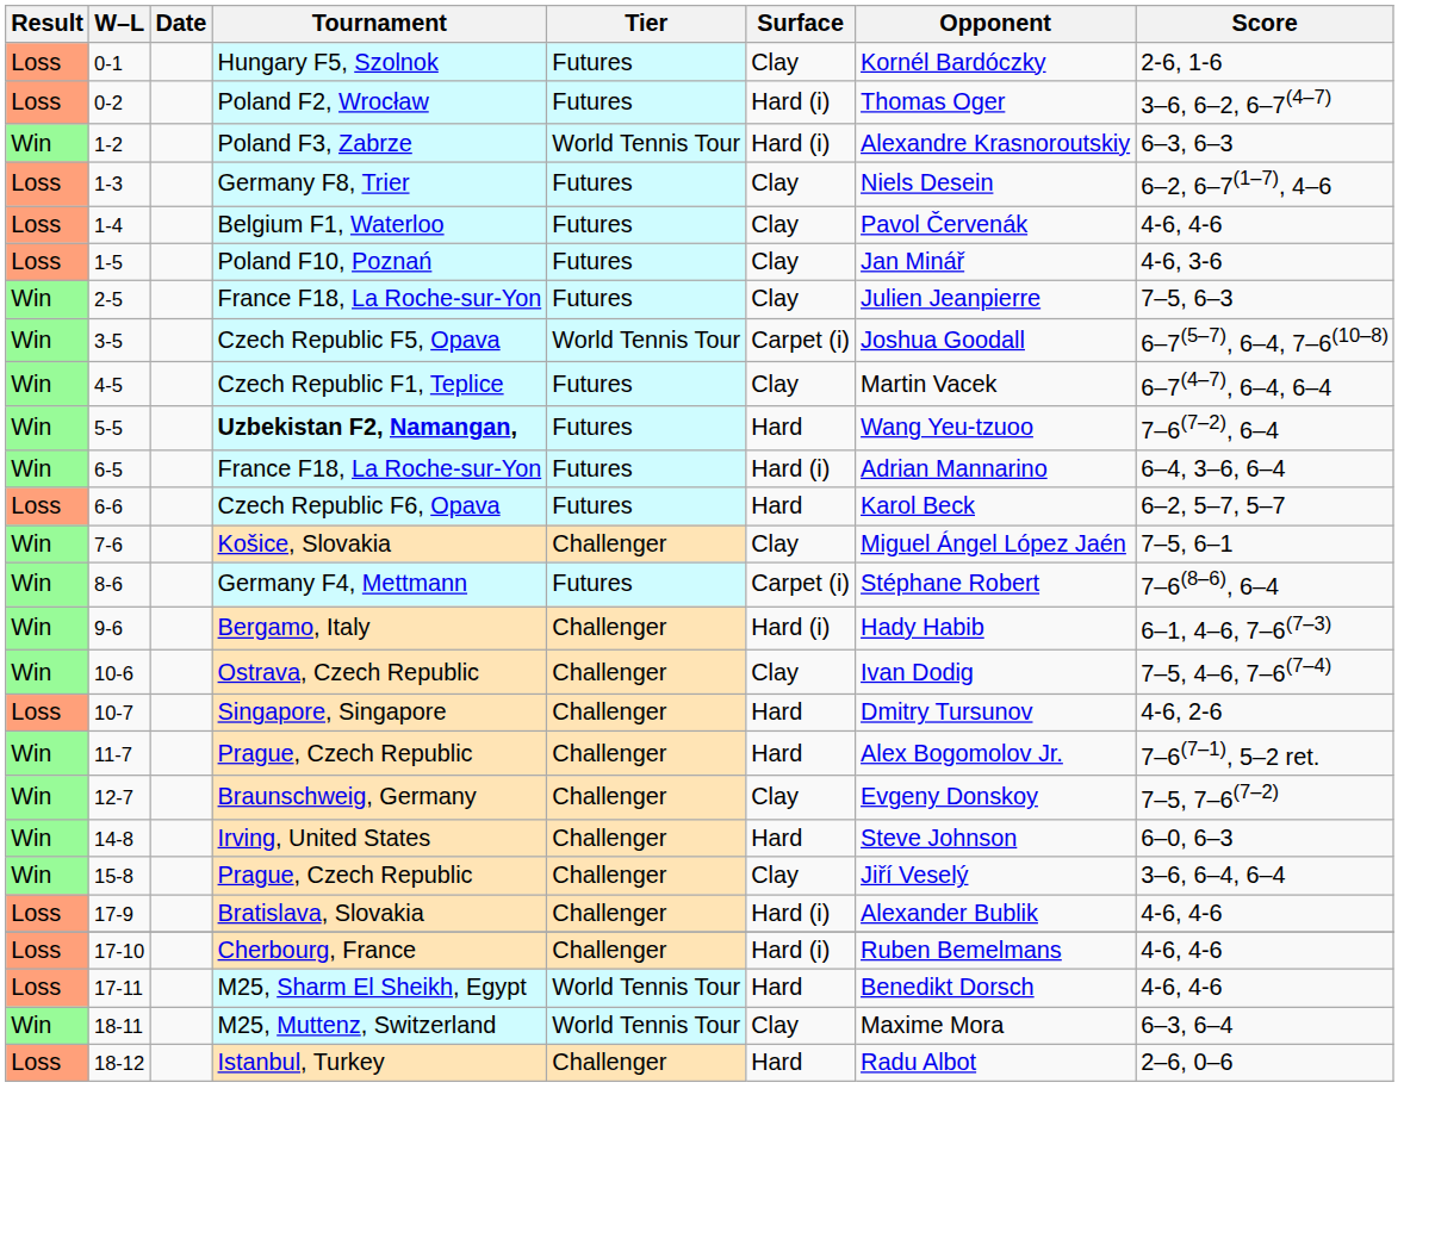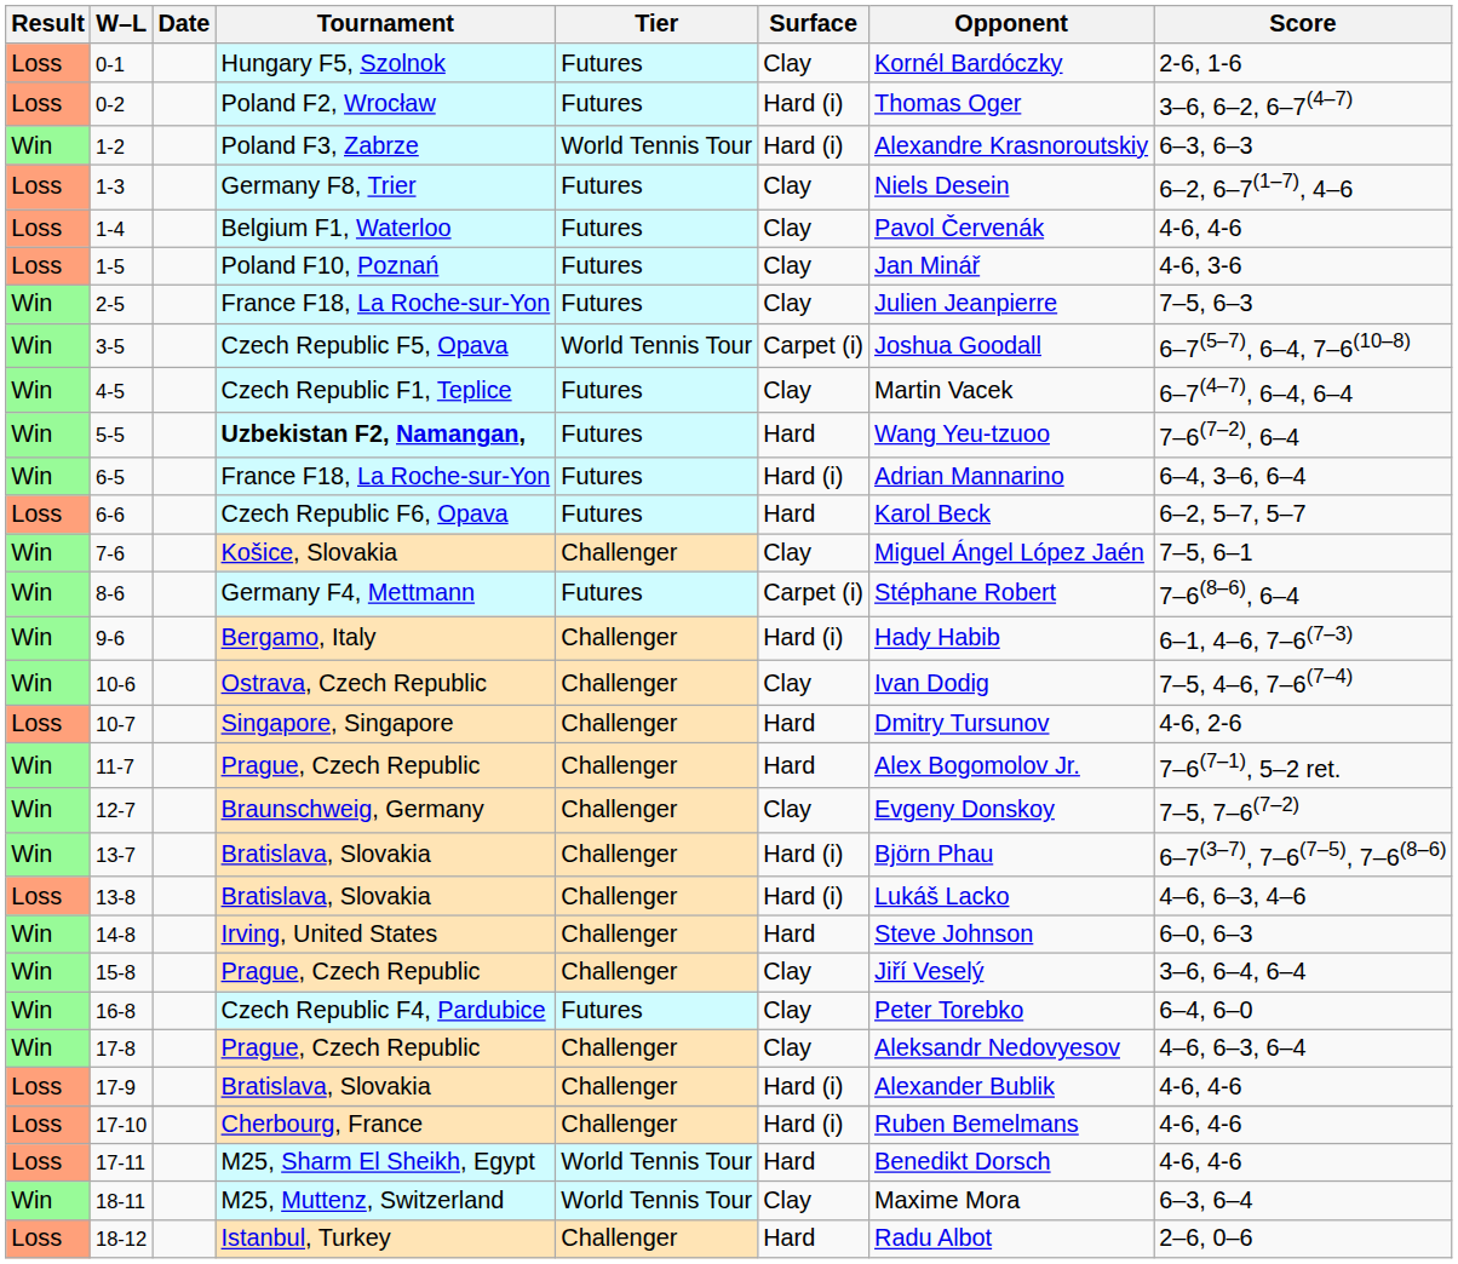+ row: Win | 13-7 | Bratislava, Slovakia | Challenger | Hard (i) | Björn Phau | 6–7(3–7), 7–6(7–5), 7–6(8–6)
+ row: Loss | 13-8 | Bratislava, Slovakia | Challenger | Hard (i) | Lukáš Lacko | 4–6, 6–3, 4–6
+ row: Win | 16-8 | Czech Republic F4, Pardubice | Futures | Clay | Peter Torebko | 6–4, 6–0
+ row: Win | 17-8 | Prague, Czech Republic | Challenger | Clay | Aleksandr Nedovyesov | 4–6, 6–3, 6–4
